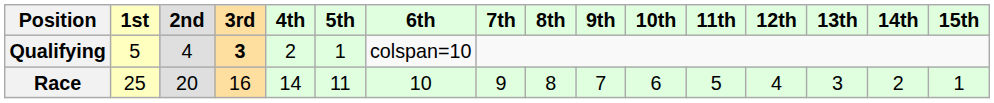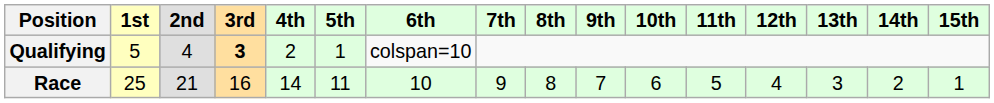Race | 2nd: 20 -> 21
